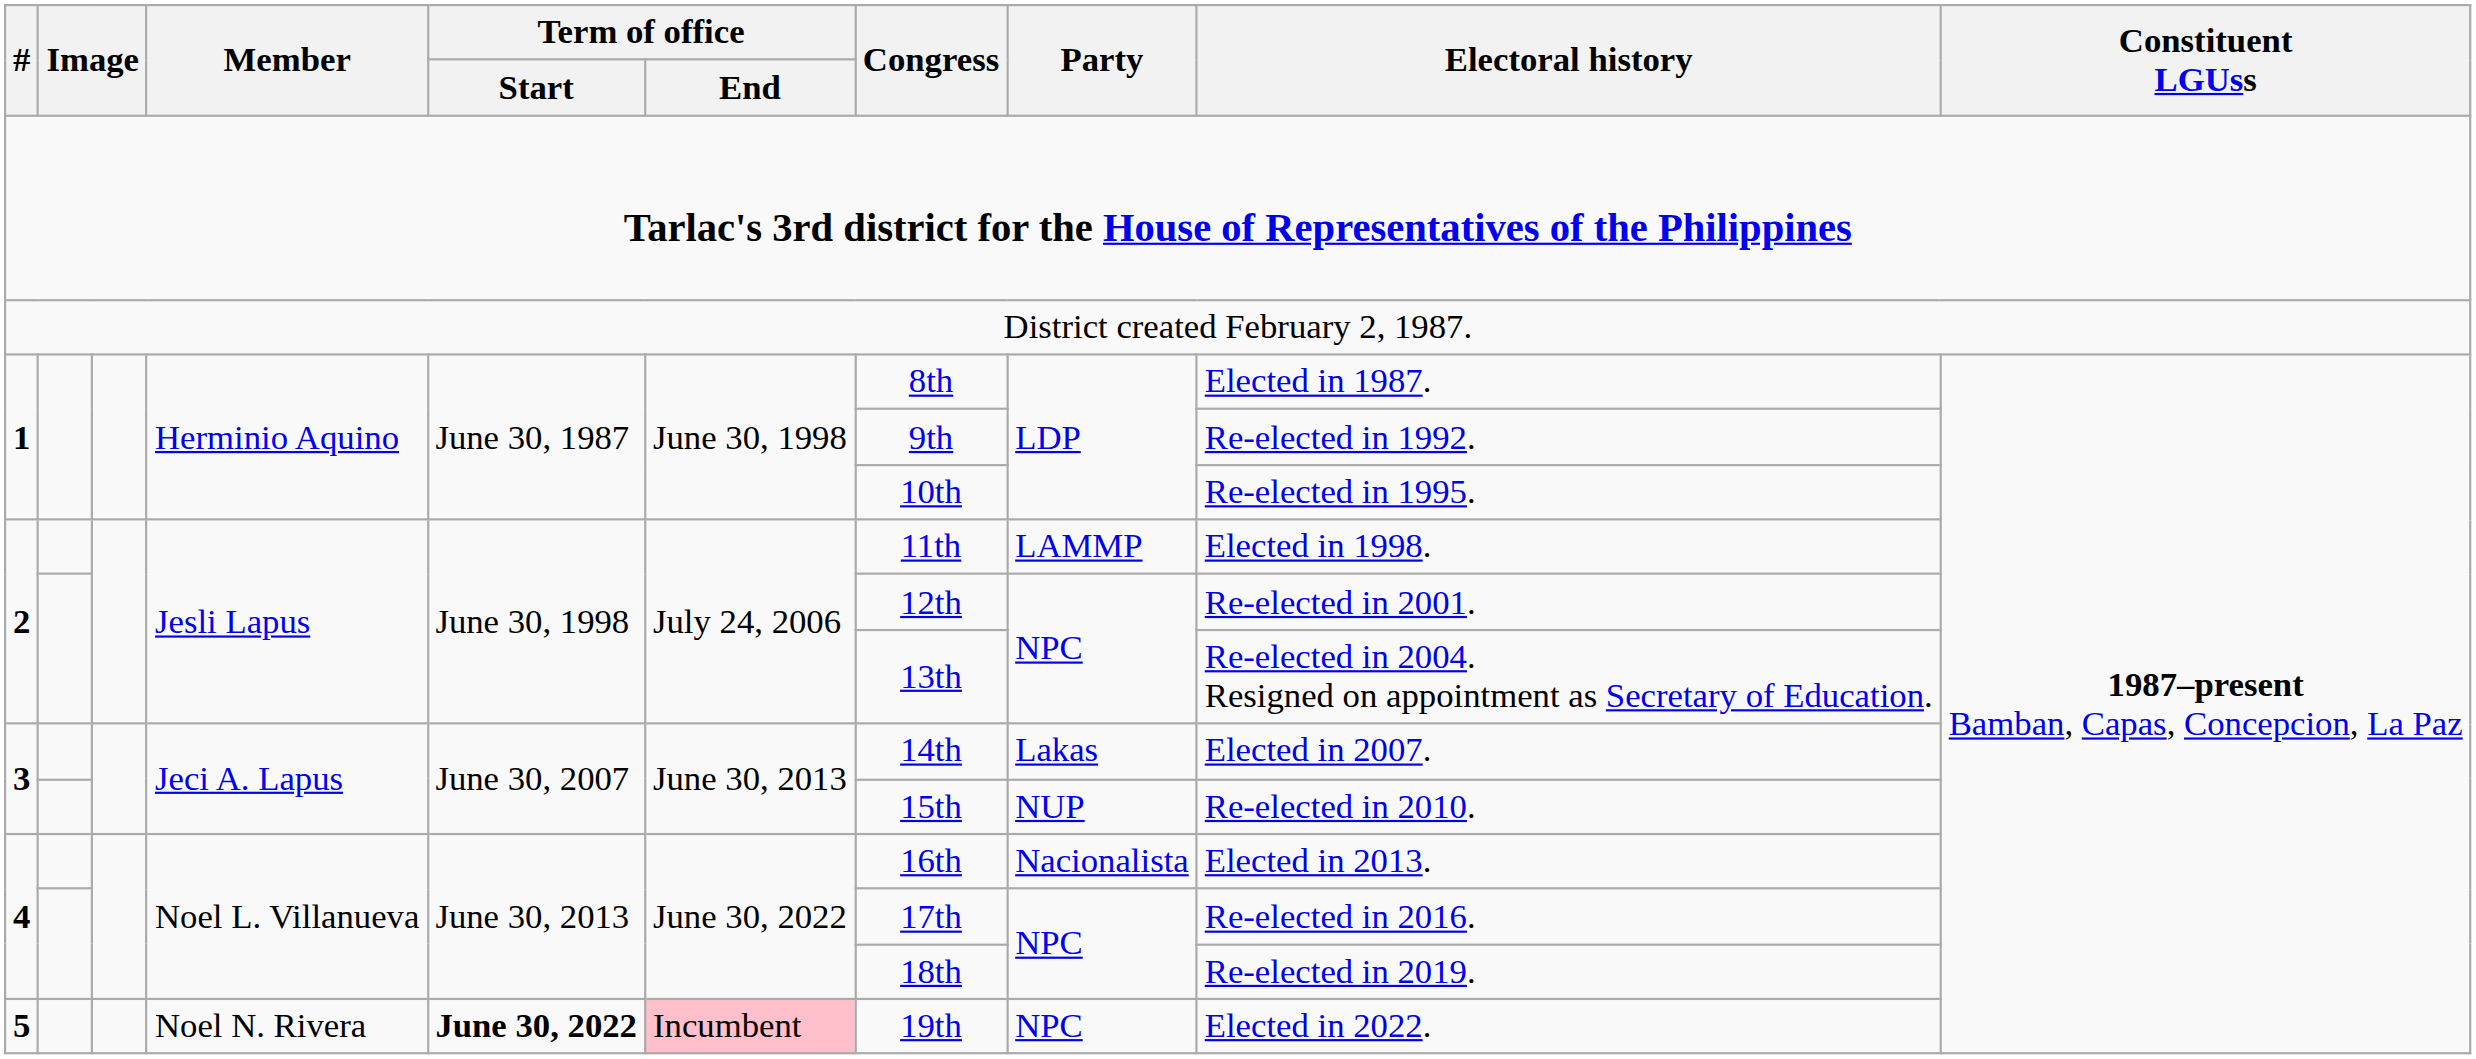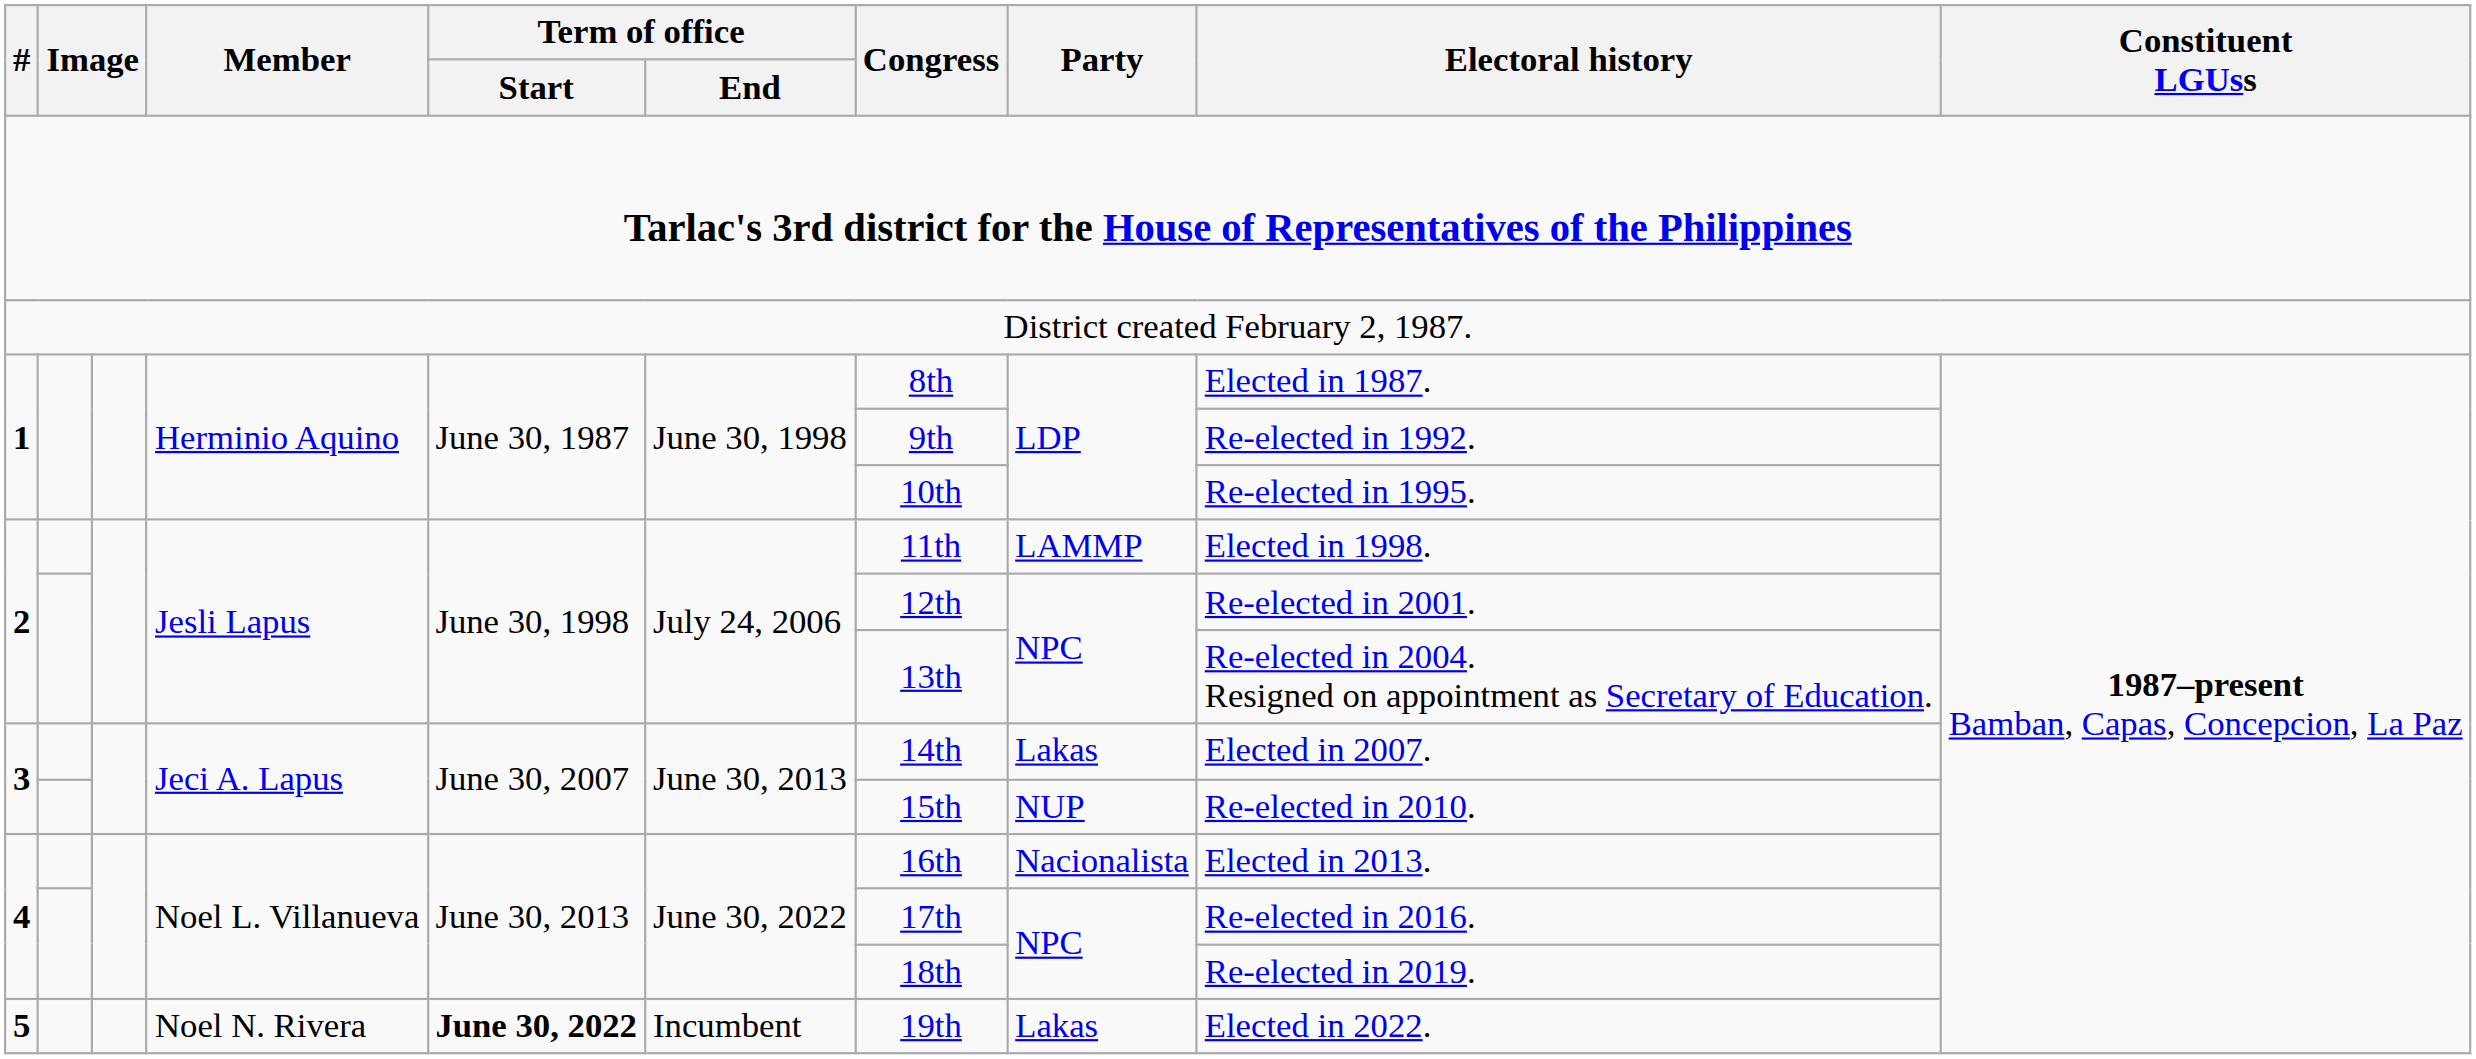5 | Term of office / End: pink background -> no background
5 | Party: NPC -> Lakas
